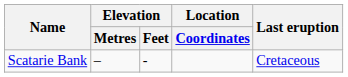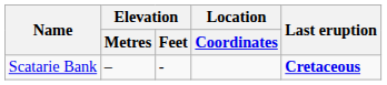Scatarie Bank | Last eruption: normal -> bold
